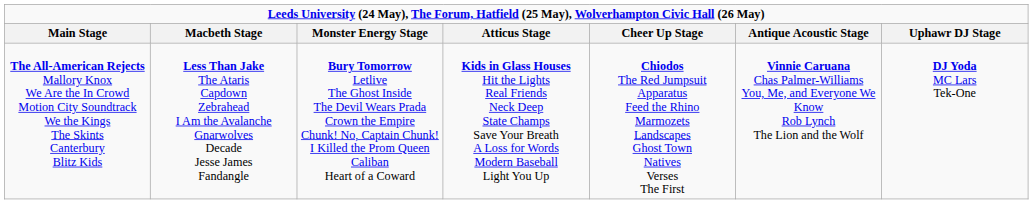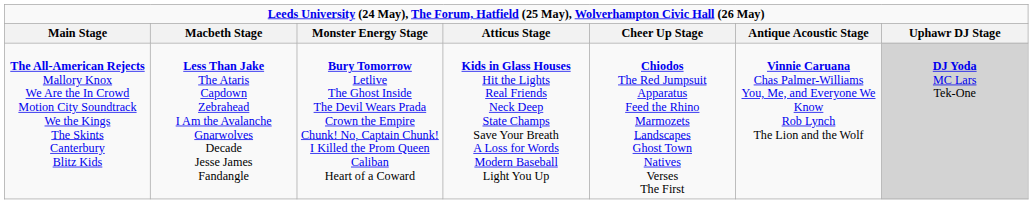row 3 | Uphawr DJ Stage: no background -> lightgrey background
